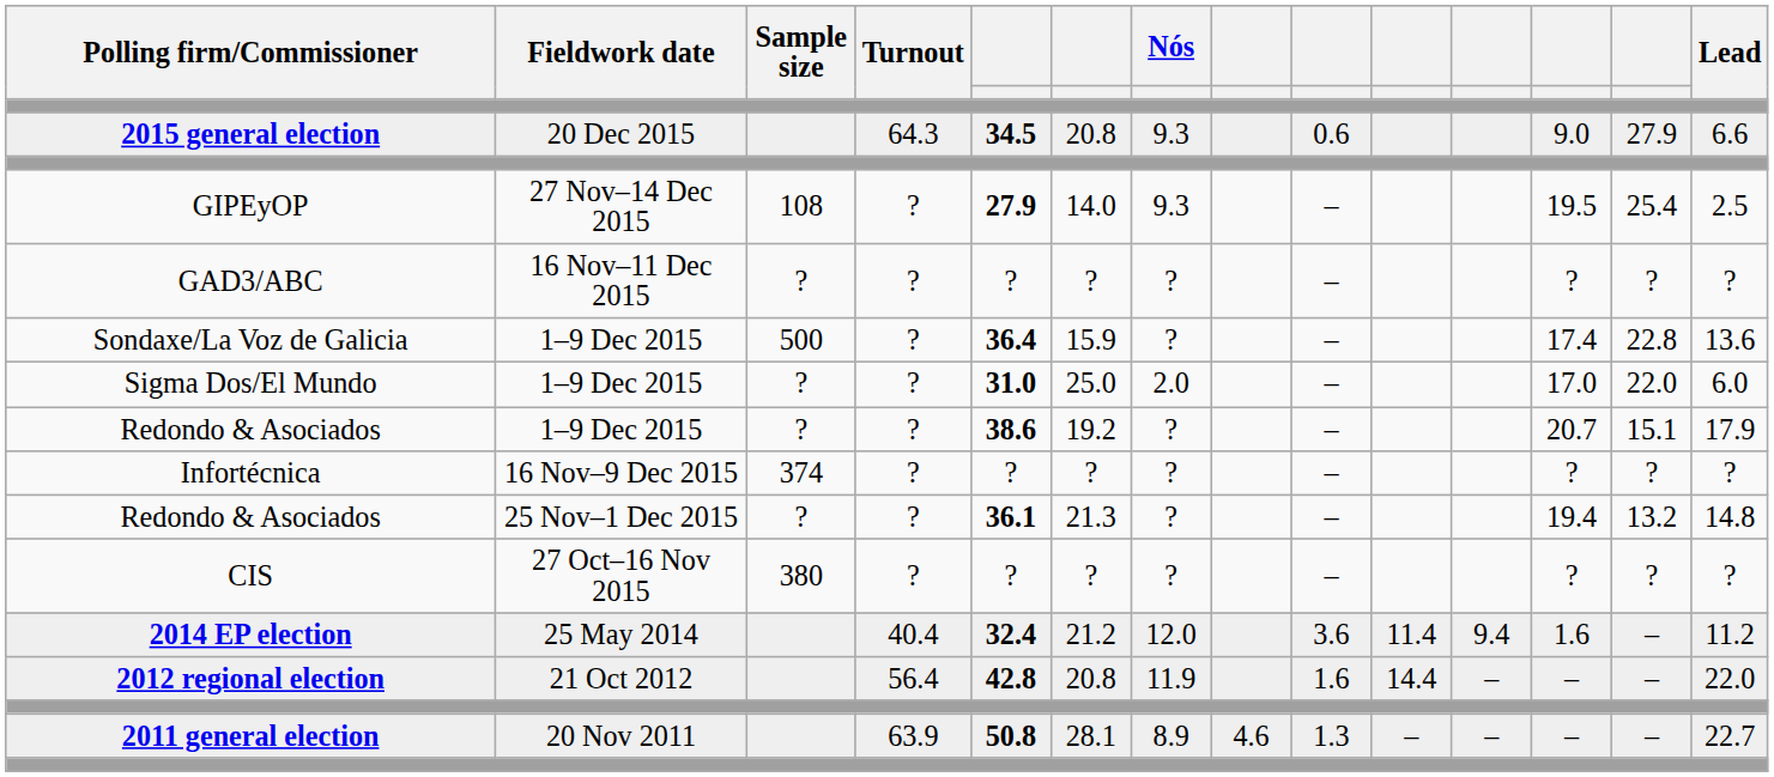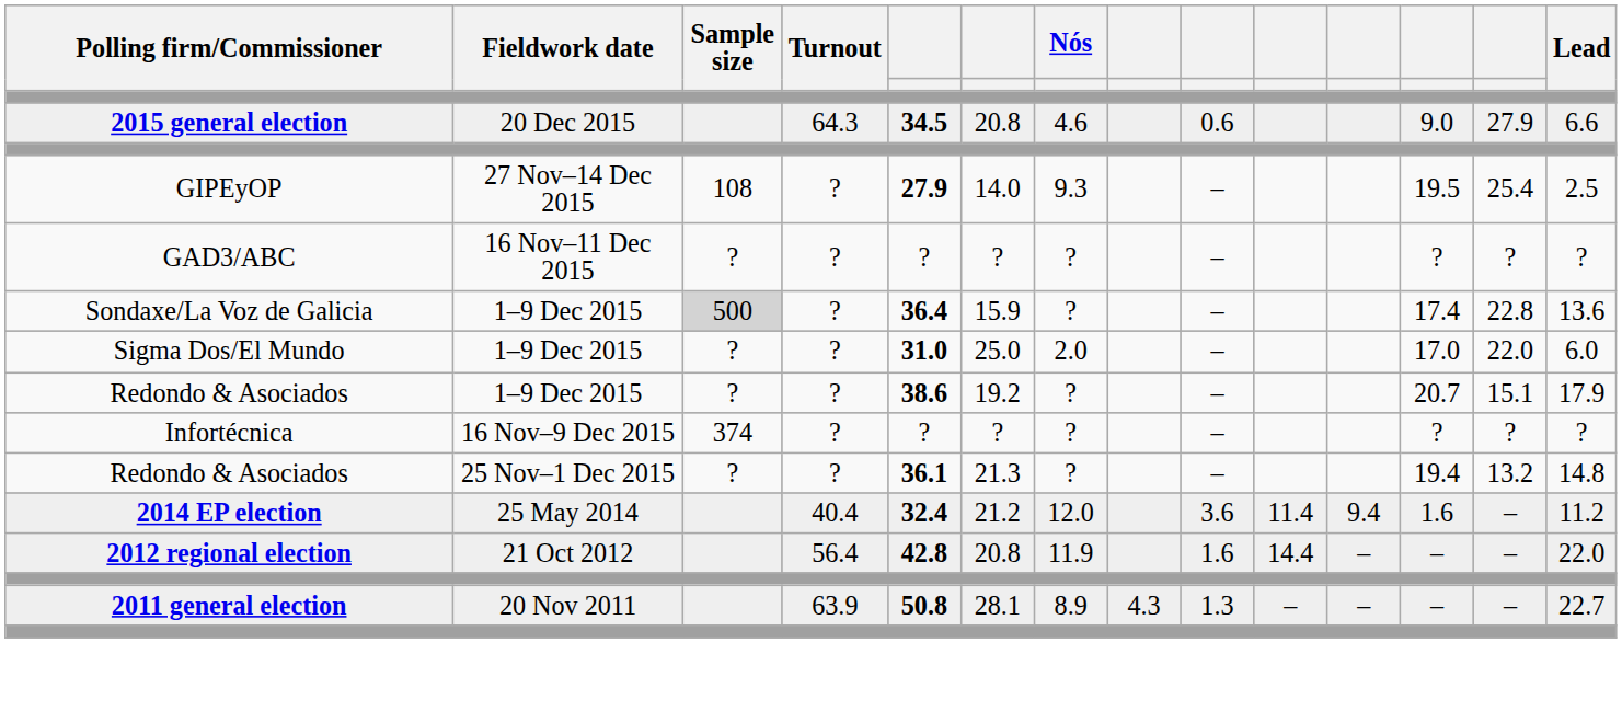2015 general election | Nós: 9.3 -> 4.6
Sondaxe/La Voz de Galicia | Sample size: no background -> lightgrey background
- row: CIS | 27 Oct–16 Nov 2015 | 380 | ? | ? | ? | ? | – | ? | ? | ?
2011 general election | column 8: 4.6 -> 4.3
